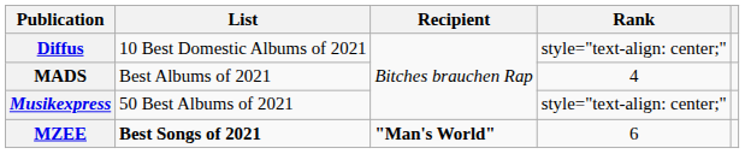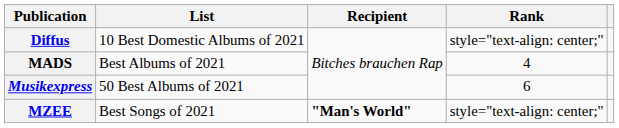Musikexpress | Rank: style="text-align: center;" -> 6
MZEE | List: bold -> normal
MZEE | Rank: 6 -> style="text-align: center;"
